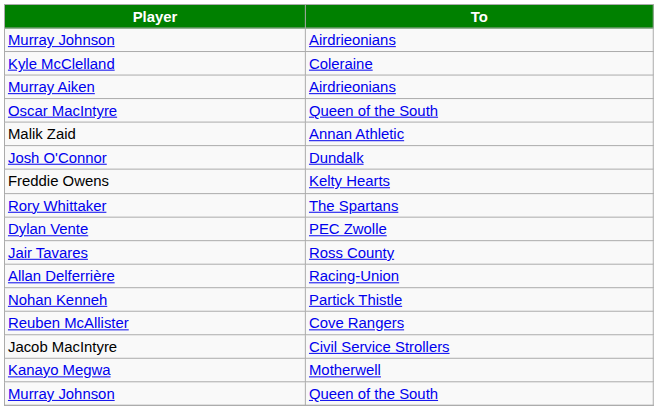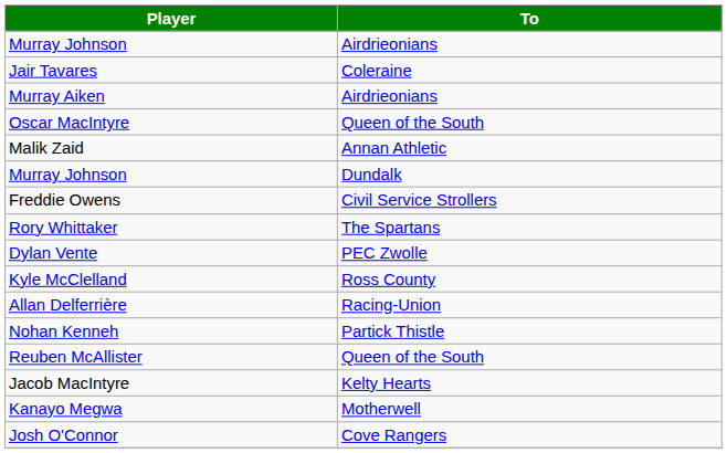row 3 | Player: Kyle McClelland -> Jair Tavares
row 7 | Player: Josh O'Connor -> Murray Johnson
row 8 | To: Kelty Hearts -> Civil Service Strollers
row 11 | Player: Jair Tavares -> Kyle McClelland
row 14 | To: Cove Rangers -> Queen of the South
row 15 | To: Civil Service Strollers -> Kelty Hearts
row 17 | Player: Murray Johnson -> Josh O'Connor
row 17 | To: Queen of the South -> Cove Rangers
